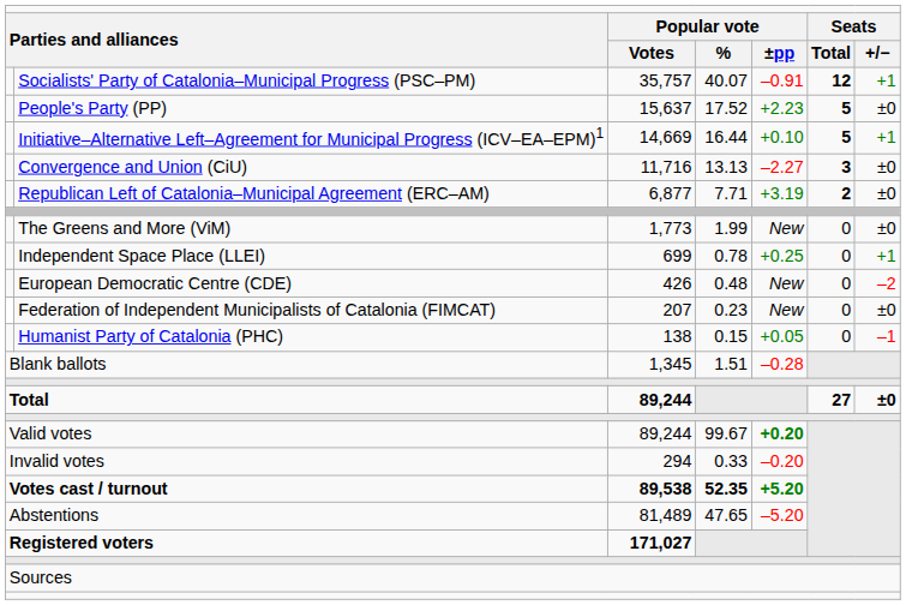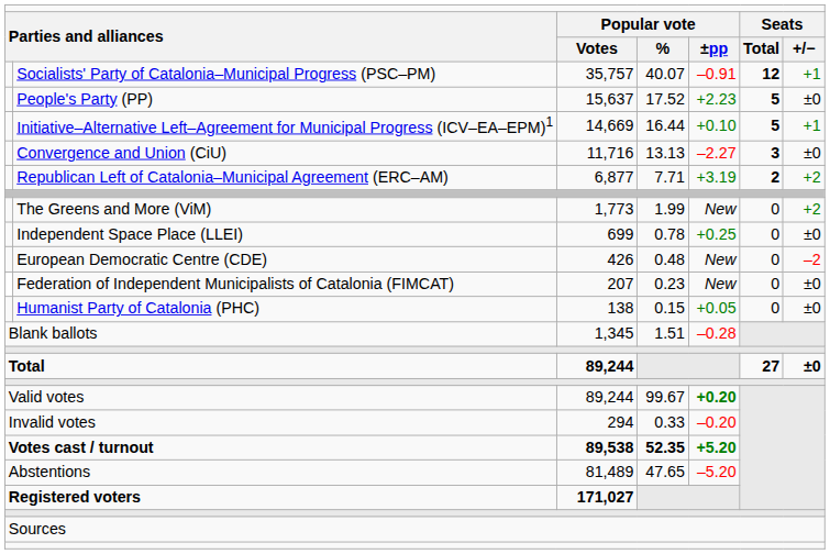Republican Left of Catalonia–Municipal Agreement (ERC–AM) | column 7: ±0 -> +2
The Greens and More (ViM) | column 7: ±0 -> +2
Independent Space Place (LLEI) | column 7: +1 -> ±0
Humanist Party of Catalonia (PHC) | column 7: –1 -> ±0
